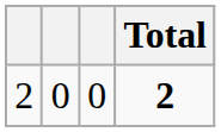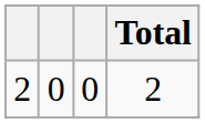row 2 | Total: bold -> normal
